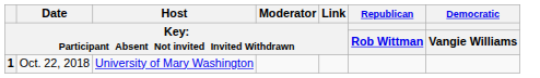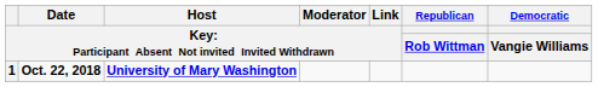1 | column 2: normal -> bold
1 | column 3: normal -> bold
